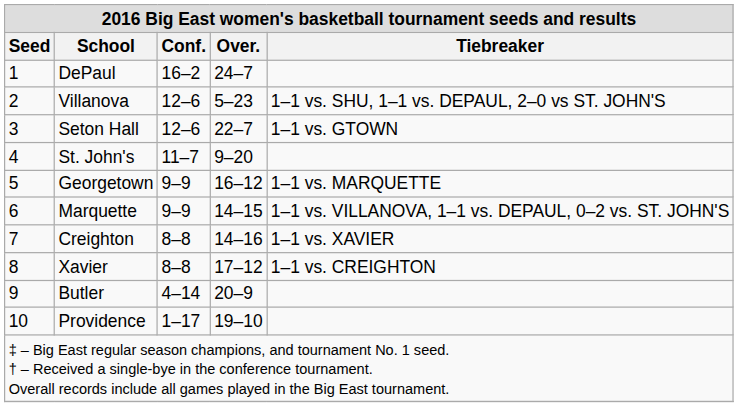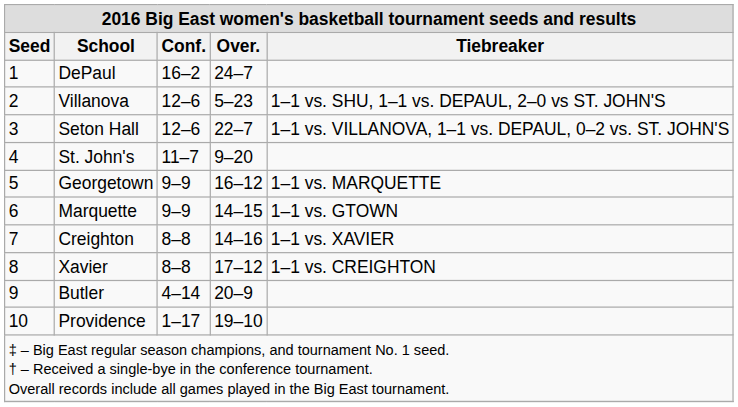Seton Hall | Tiebreaker: 1–1 vs. GTOWN -> 1–1 vs. VILLANOVA, 1–1 vs. DEPAUL, 0–2 vs. ST. JOHN'S
Marquette | Tiebreaker: 1–1 vs. VILLANOVA, 1–1 vs. DEPAUL, 0–2 vs. ST. JOHN'S -> 1–1 vs. GTOWN
